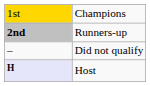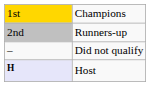Runners-up | column 1: bold -> normal
